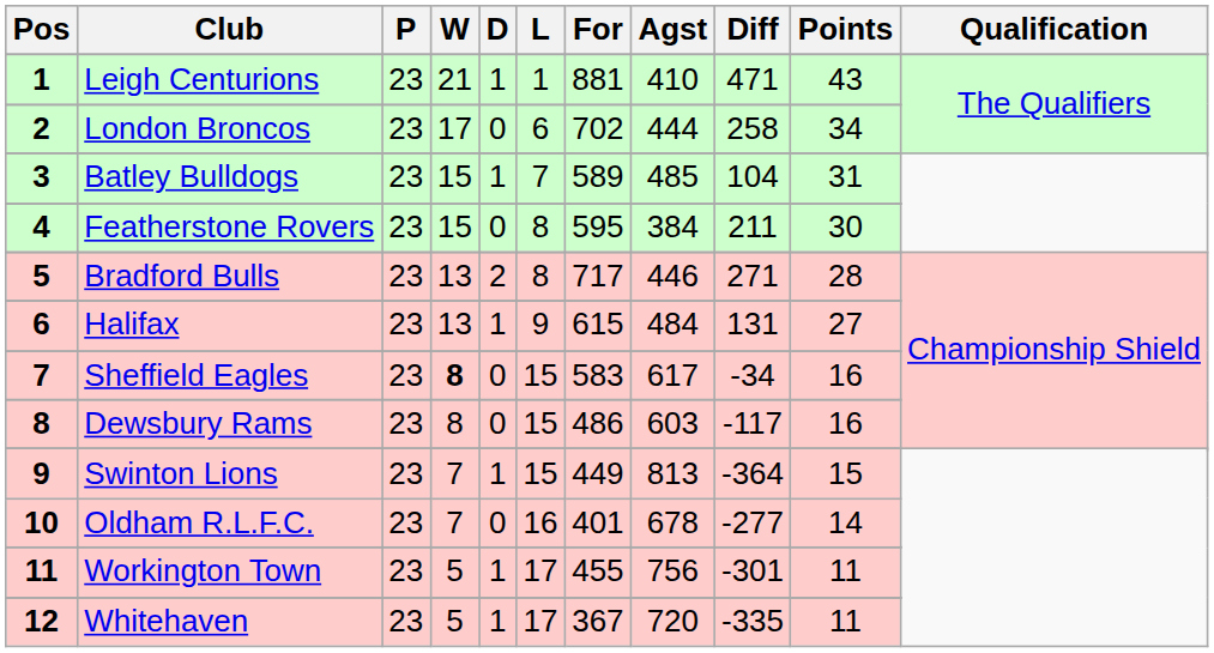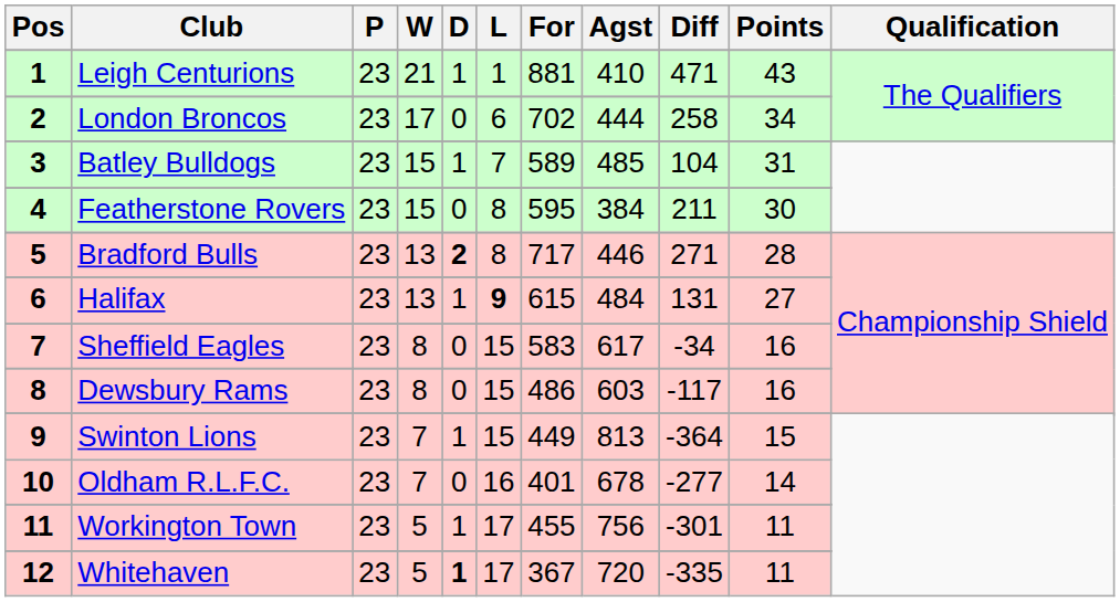Bradford Bulls | D: normal -> bold
Halifax | L: normal -> bold
Sheffield Eagles | W: bold -> normal
Whitehaven | D: normal -> bold
